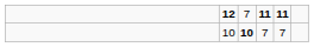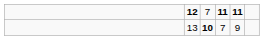row 2 | column 2: 10 -> 13
row 2 | column 5: 7 -> 9
